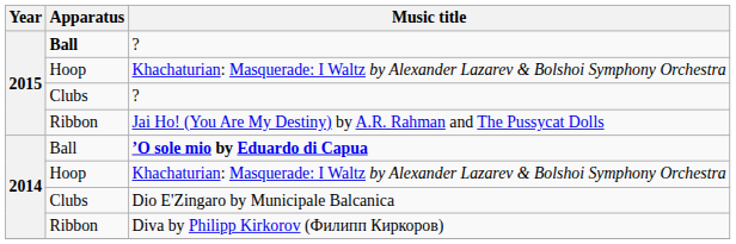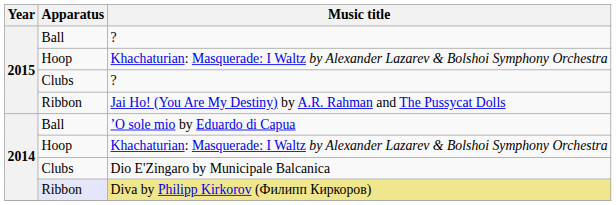Ball / ? | Apparatus: bold -> normal
’O sole mio by Eduardo di Capua | Music title: bold -> normal
Diva by Philipp Kirkorov (Филипп Киркоров) | Apparatus: no background -> lavender background
Diva by Philipp Kirkorov (Филипп Киркоров) | Music title: no background -> khaki background
